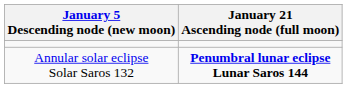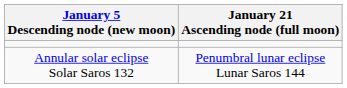Annular solar eclipse Solar Saros 132 | January 21 Ascending node (full moon): bold -> normal
